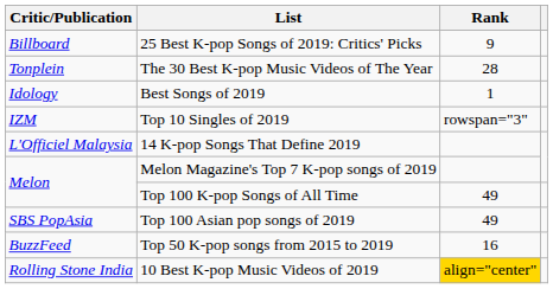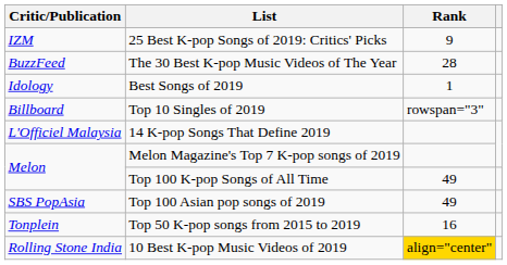25 Best K-pop Songs of 2019: Critics' Picks | Critic/Publication: Billboard -> IZM
The 30 Best K-pop Music Videos of The Year | Critic/Publication: Tonplein -> BuzzFeed
Top 10 Singles of 2019 | Critic/Publication: IZM -> Billboard
Top 50 K-pop songs from 2015 to 2019 | Critic/Publication: BuzzFeed -> Tonplein
